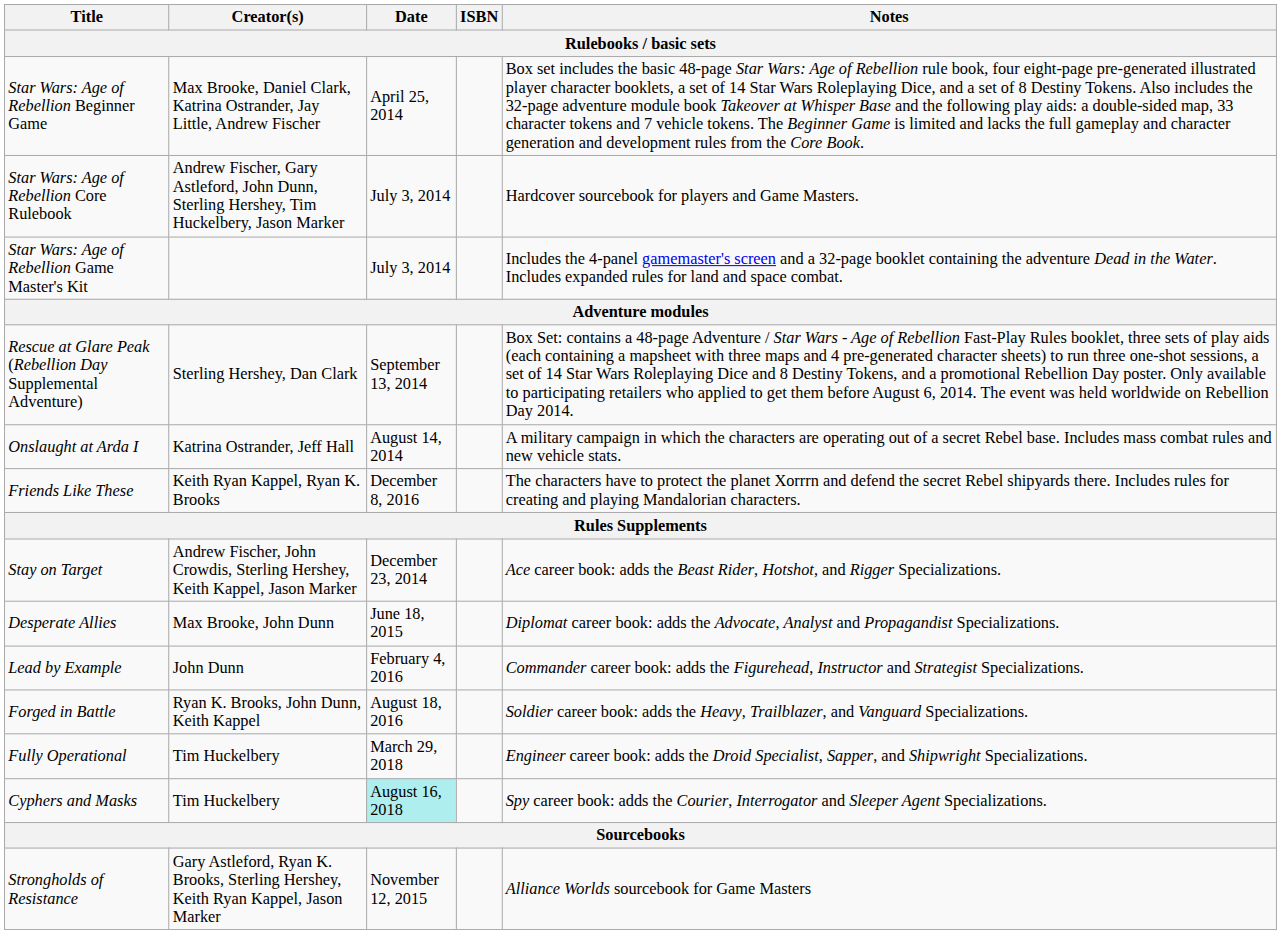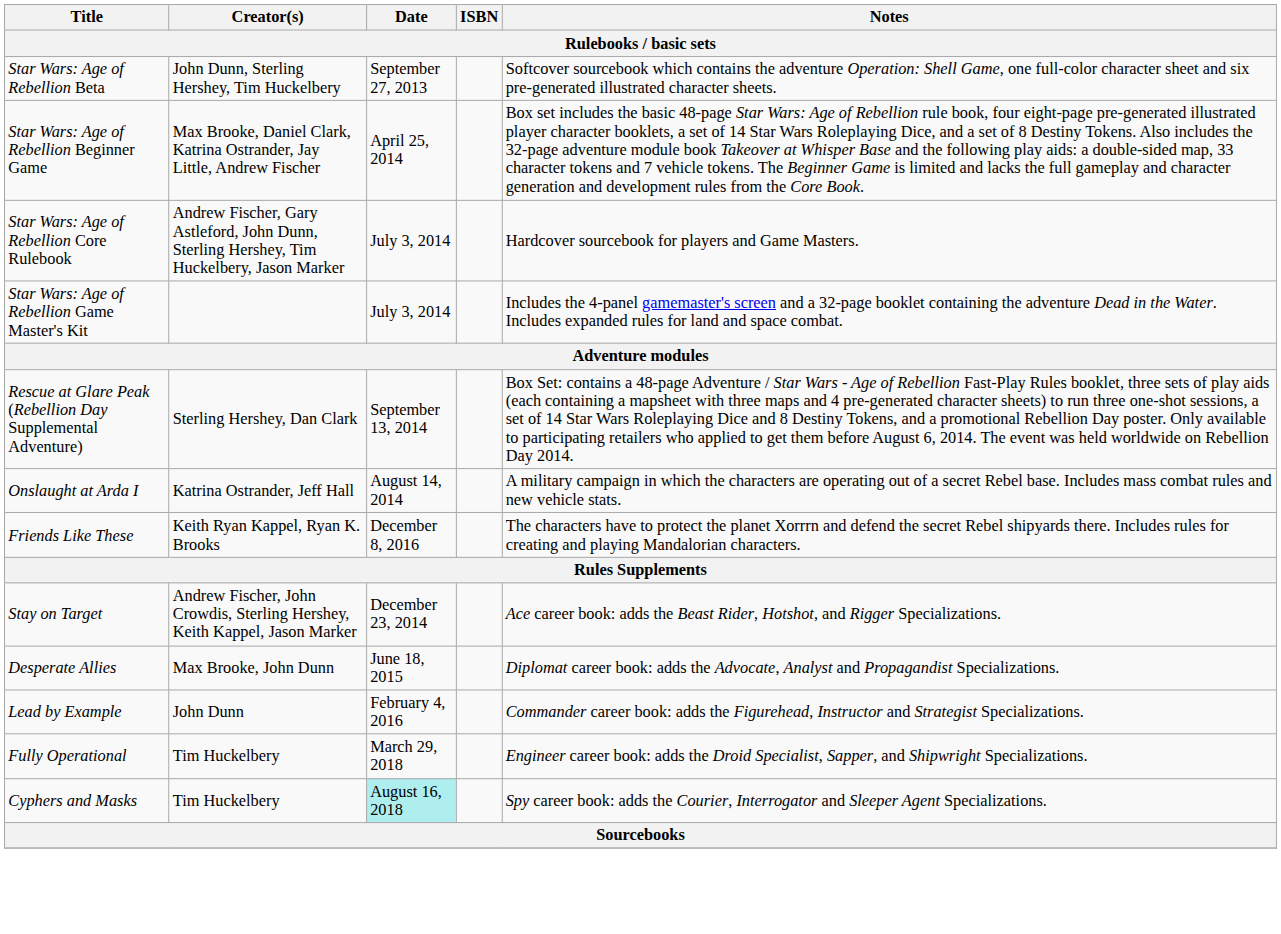+ row: Star Wars: Age of Rebellion Beta | John Dunn, Sterling Hershey, Tim Huckelbery | September 27, 2013 | Softcover sourcebook which contains the adventure Operation: Shell Game, one full-color character sheet and six pre-generated illustrated character sheets.
- row: Forged in Battle | Ryan K. Brooks, John Dunn, Keith Kappel | August 18, 2016 | Soldier career book: adds the Heavy, Trailblazer, and Vanguard Specializations.
- row: Strongholds of Resistance | Gary Astleford, Ryan K. Brooks, Sterling Hershey, Keith Ryan Kappel, Jason Marker | November 12, 2015 | Alliance Worlds sourcebook for Game Masters
